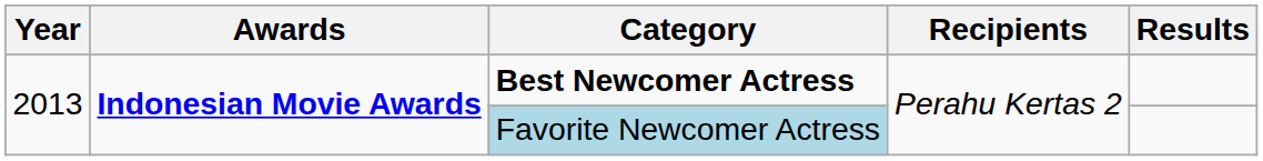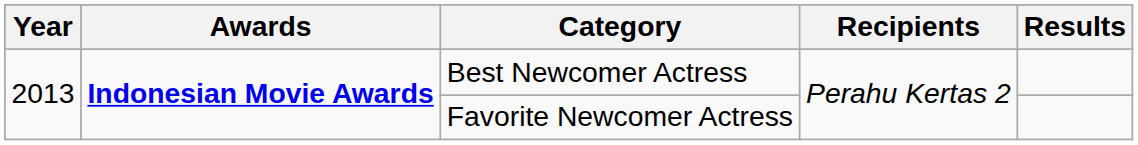Best Newcomer Actress | Category: bold -> normal
Favorite Newcomer Actress | Category: lightblue background -> no background
